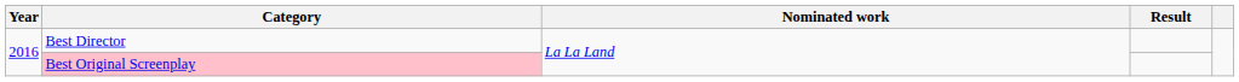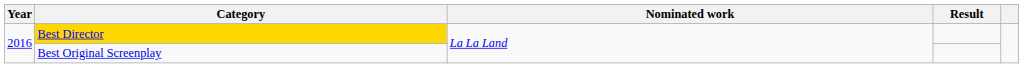Best Director | Category: no background -> gold background
Best Original Screenplay | Category: pink background -> no background
